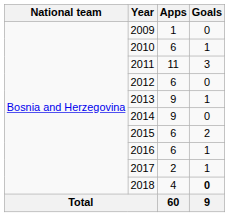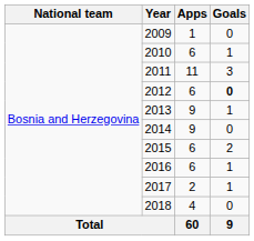2012 | Goals: normal -> bold
2018 | Goals: bold -> normal
